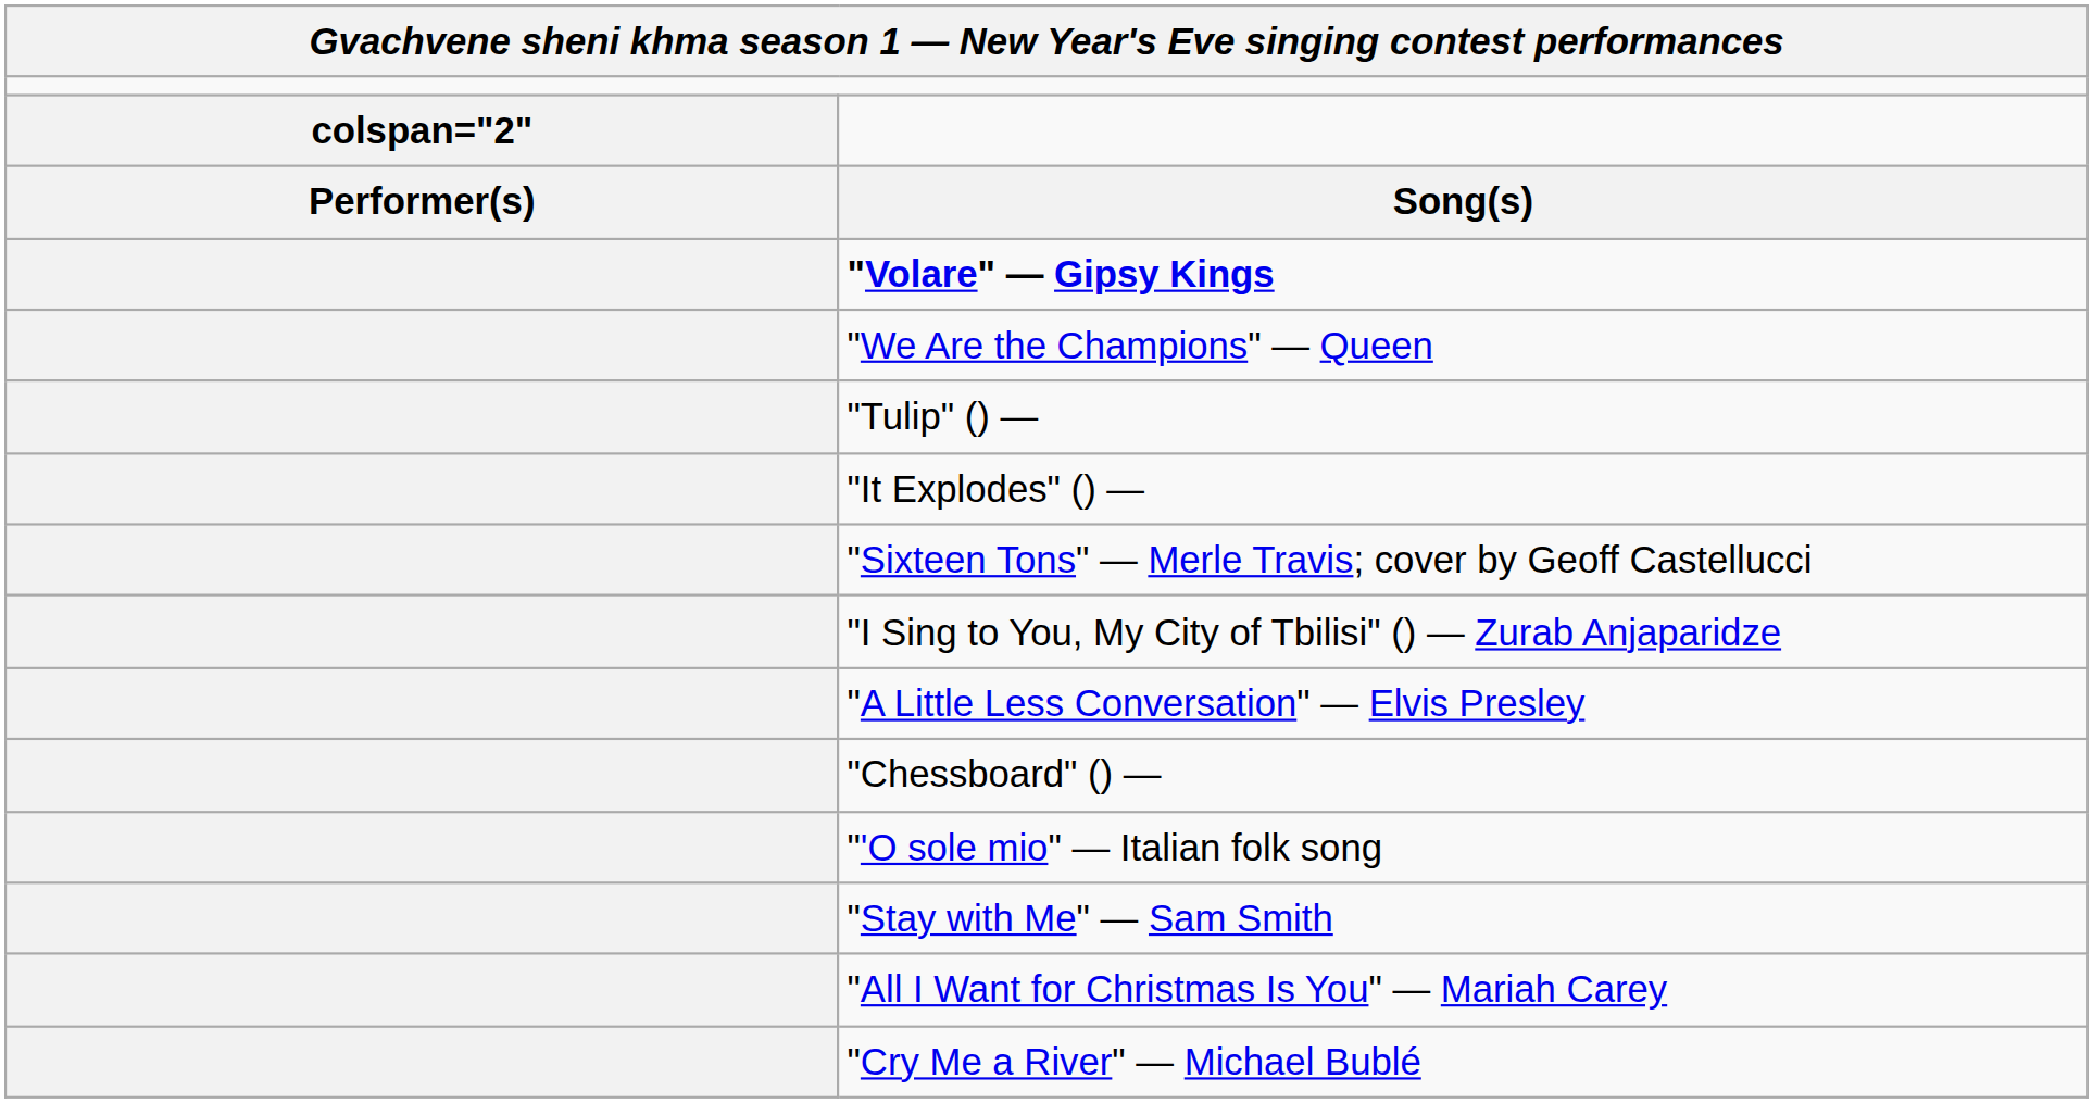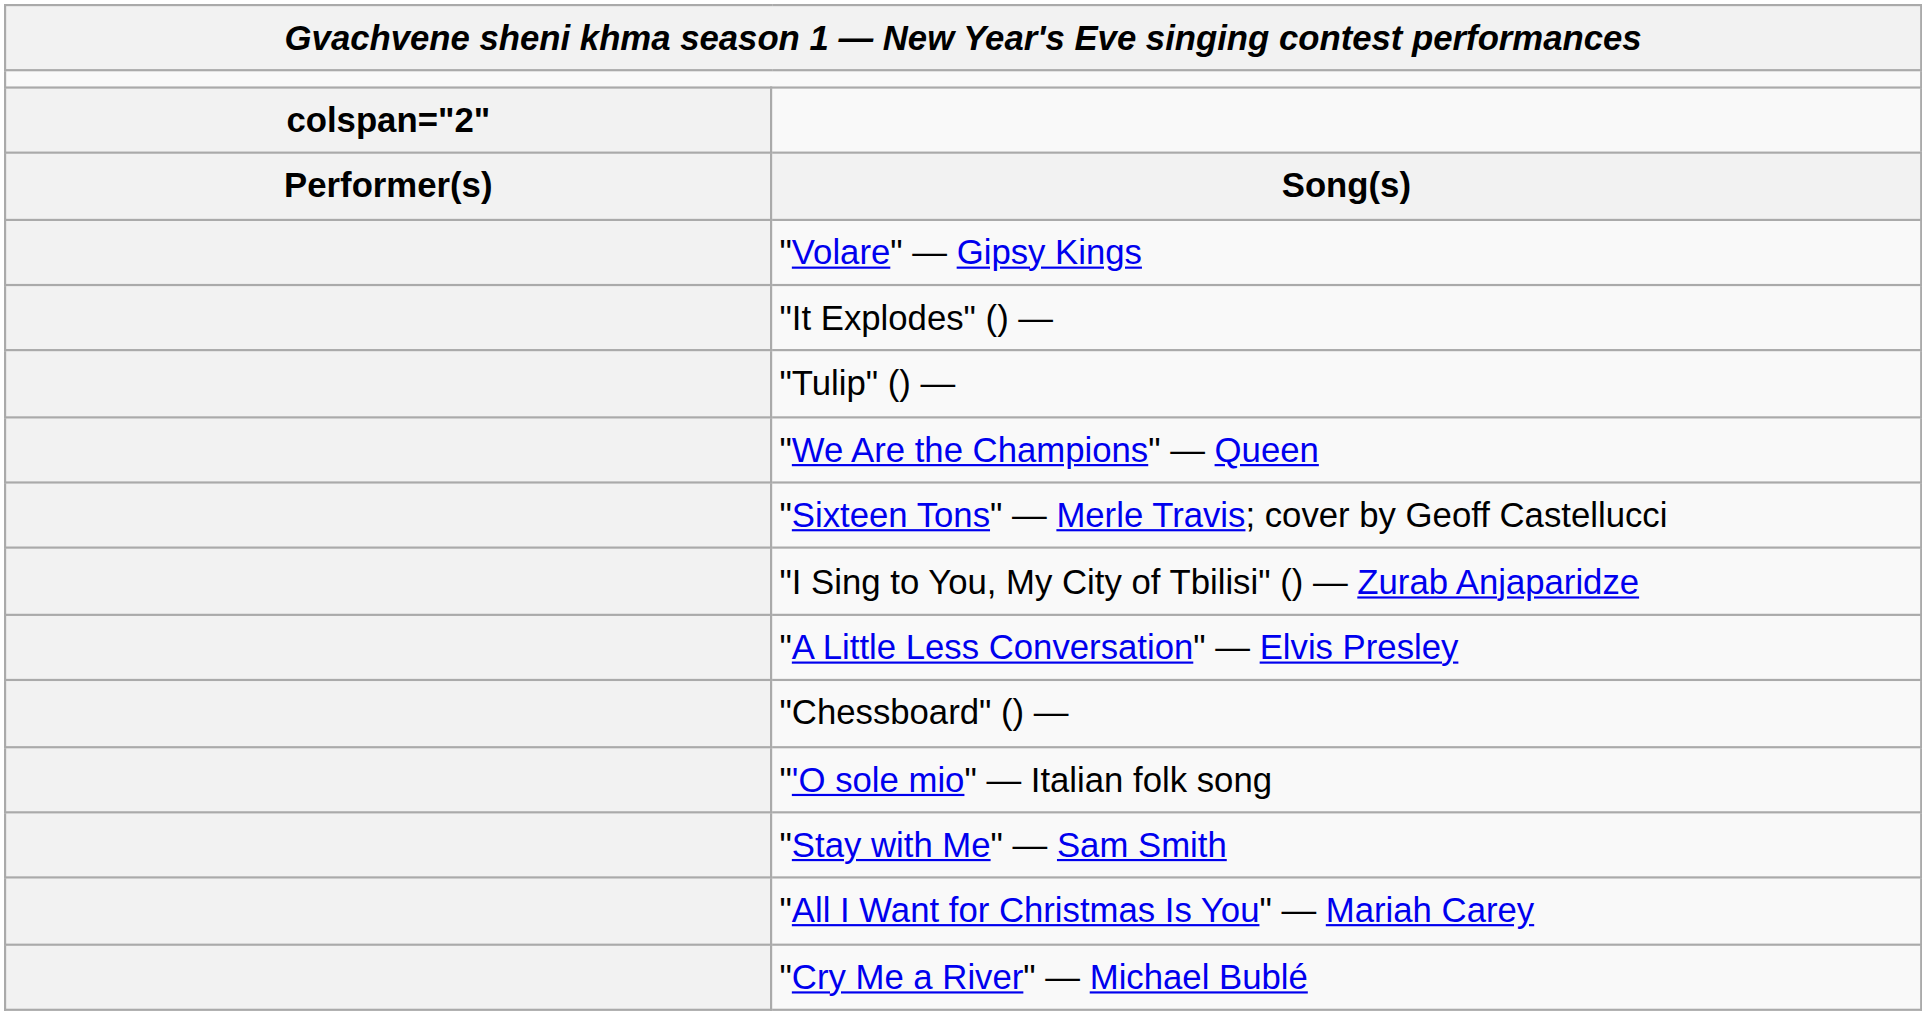row 5 | column 2: bold -> normal
row 6 | column 2: "We Are the Champions" — Queen -> "It Explodes" () —
row 8 | column 2: "It Explodes" () — -> "We Are the Champions" — Queen
